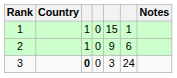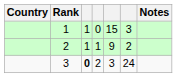columns swapped: Rank <-> Country
row 2 | column 6: 1 -> 3
row 3 | column 4: 0 -> 1
row 3 | column 6: 6 -> 2
row 4 | column 4: 0 -> 2
